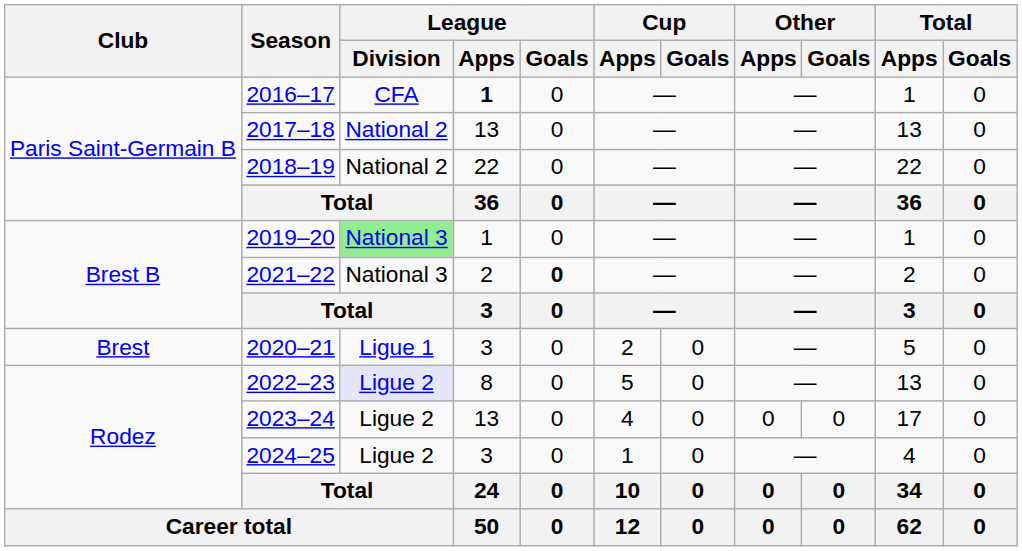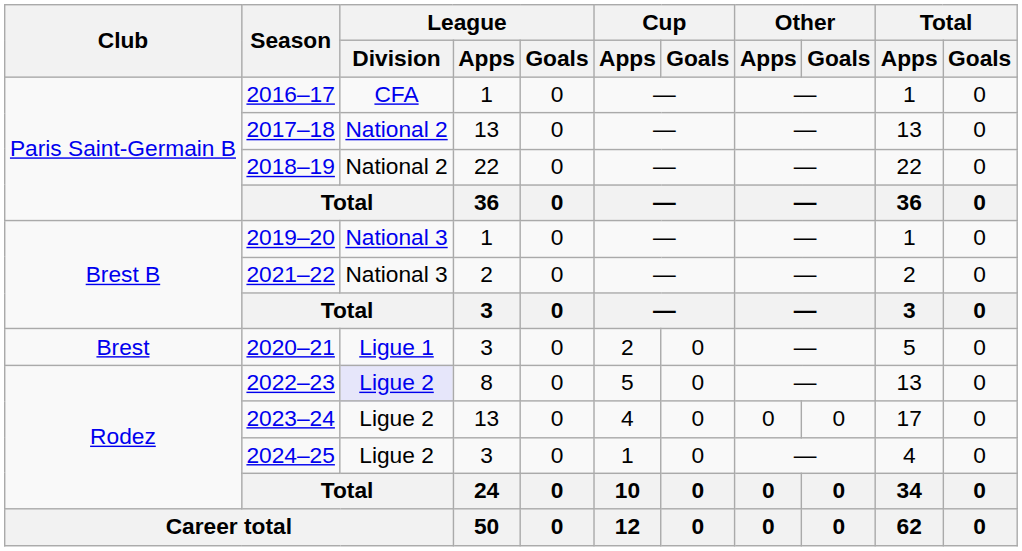2016–17 | League / Apps: bold -> normal
2019–20 | League / Division: lightgreen background -> no background
2021–22 | League / Goals: bold -> normal
